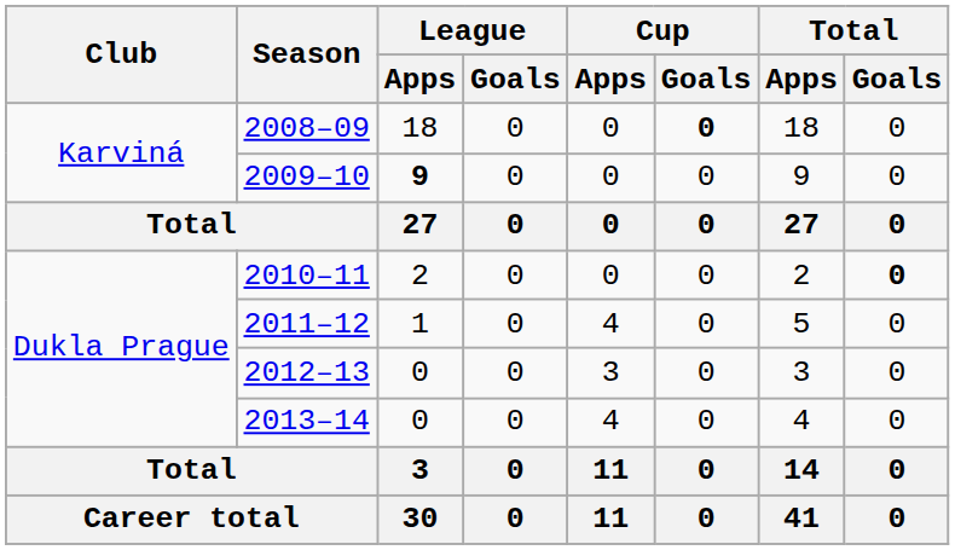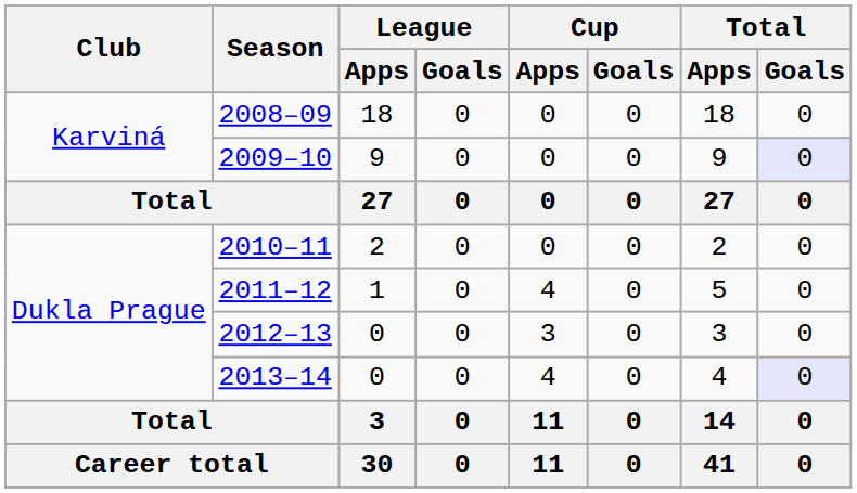2008–09 | Cup / Goals: bold -> normal
2009–10 | League / Apps: bold -> normal
2009–10 | Total / Goals: no background -> lavender background
2010–11 | Total / Goals: bold -> normal
2013–14 | Total / Goals: no background -> lavender background
